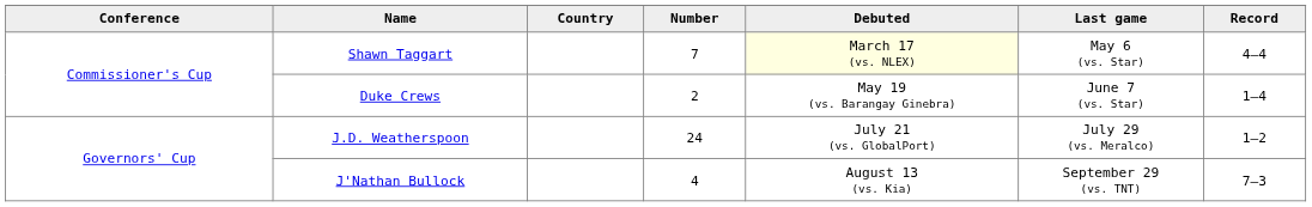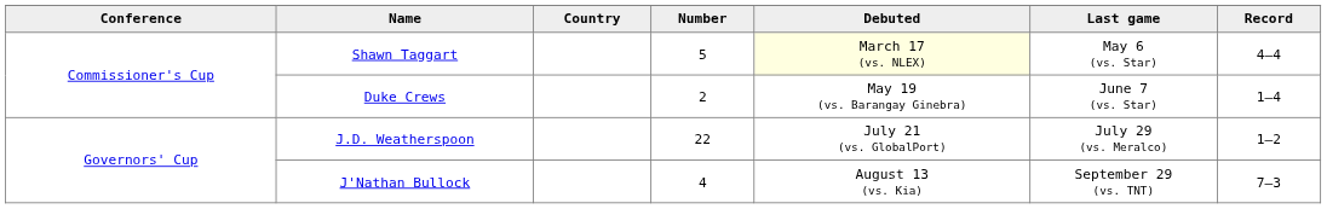Shawn Taggart | Number: 7 -> 5
J.D. Weatherspoon | Number: 24 -> 22
